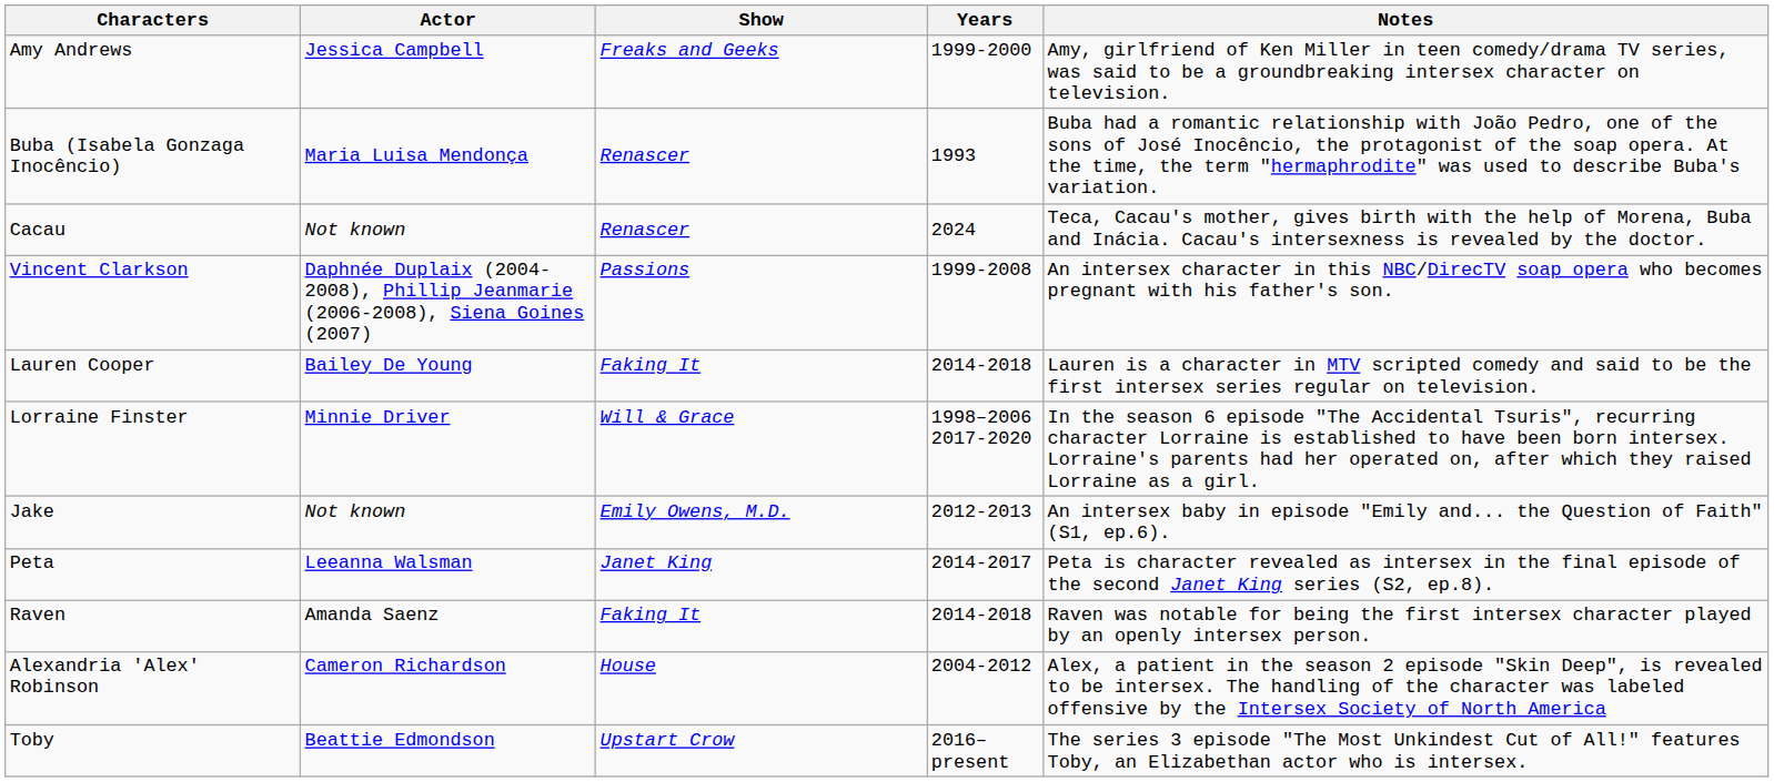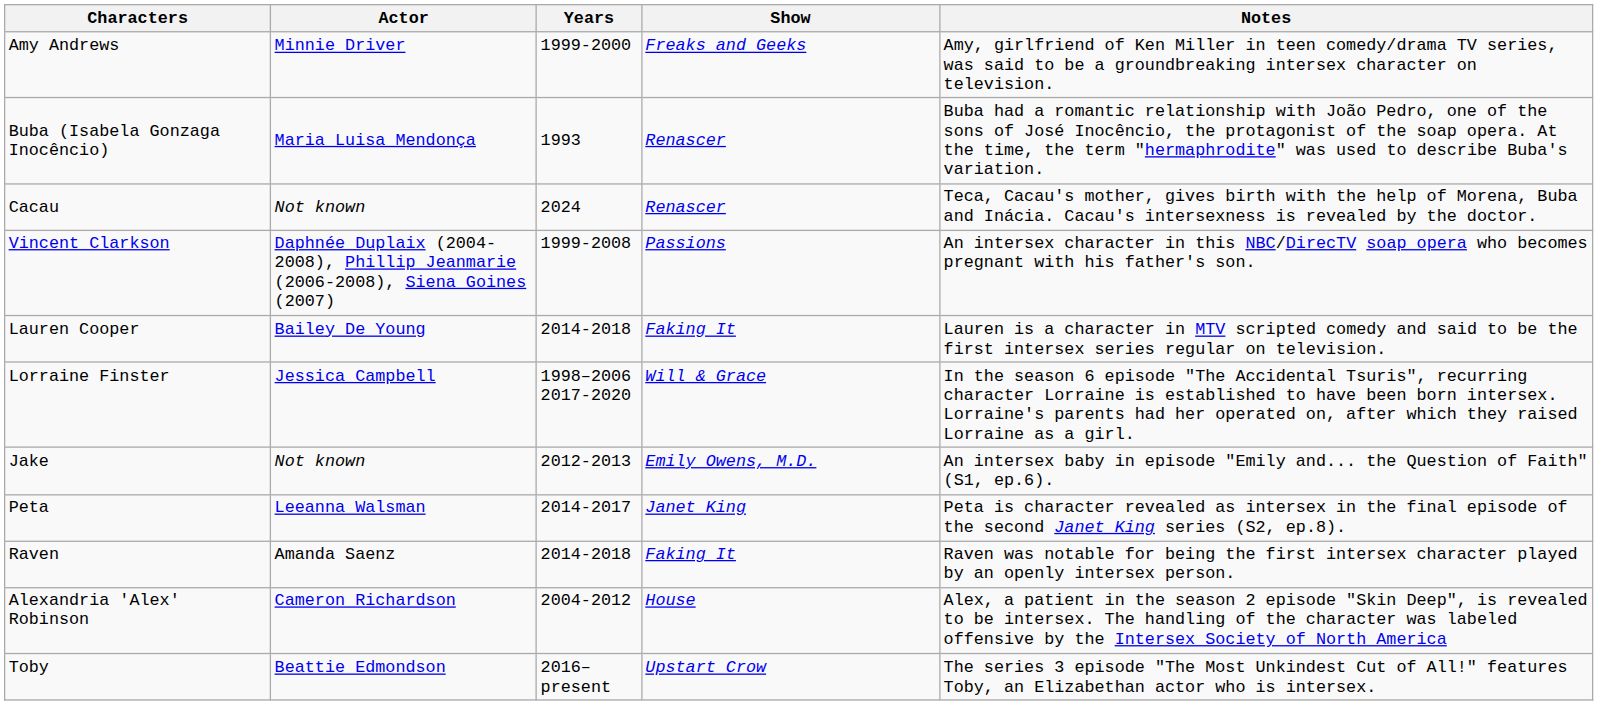columns swapped: Show <-> Years
Amy Andrews | Actor: Jessica Campbell -> Minnie Driver
Lorraine Finster | Actor: Minnie Driver -> Jessica Campbell
